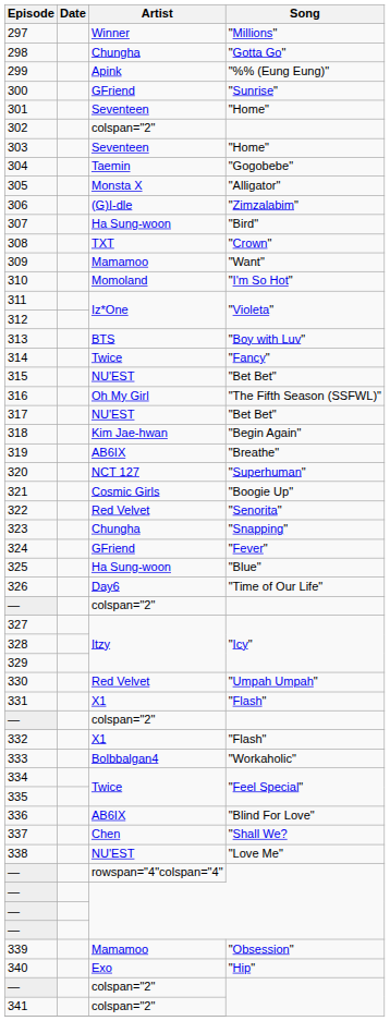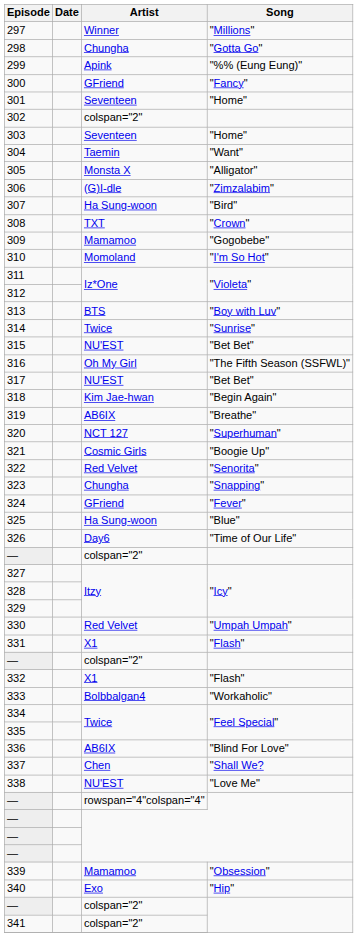300 | Song: "Sunrise" -> "Fancy"
304 | Song: "Gogobebe" -> "Want"
309 | Song: "Want" -> "Gogobebe"
314 | Song: "Fancy" -> "Sunrise"
